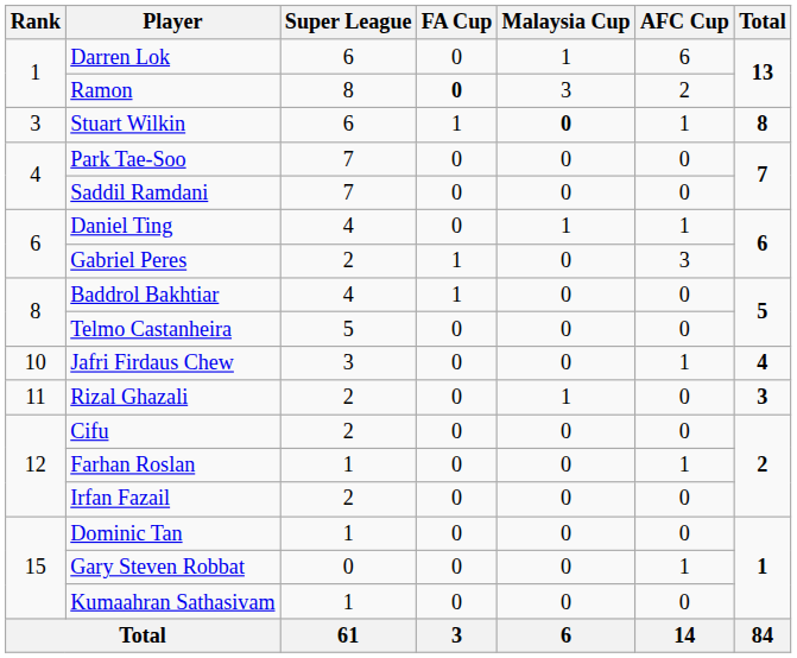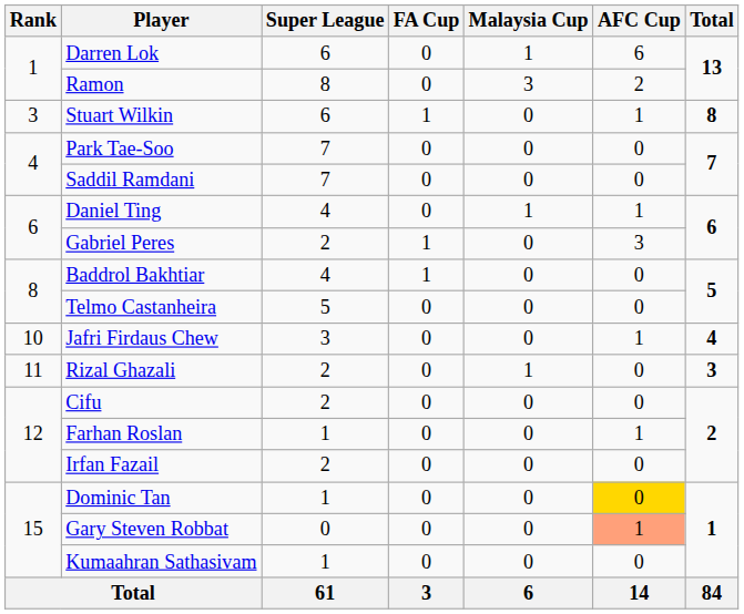Ramon | FA Cup: bold -> normal
Stuart Wilkin | Malaysia Cup: bold -> normal
Dominic Tan | AFC Cup: no background -> gold background
Gary Steven Robbat | AFC Cup: no background -> lightsalmon background
